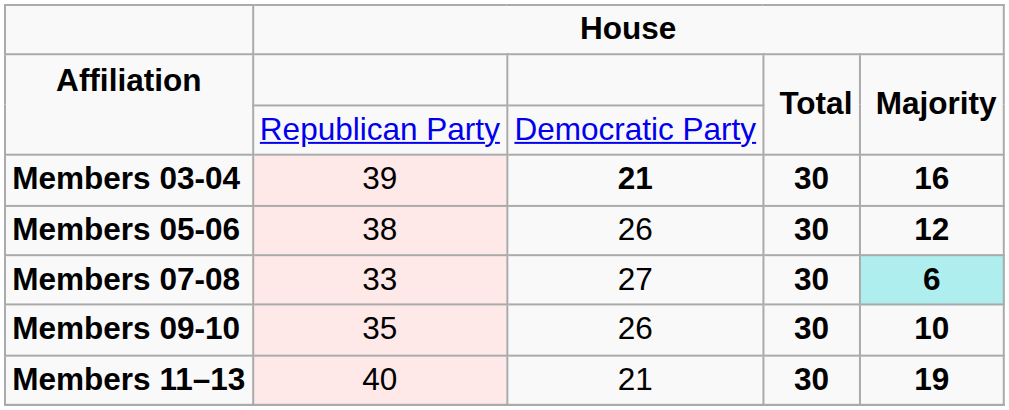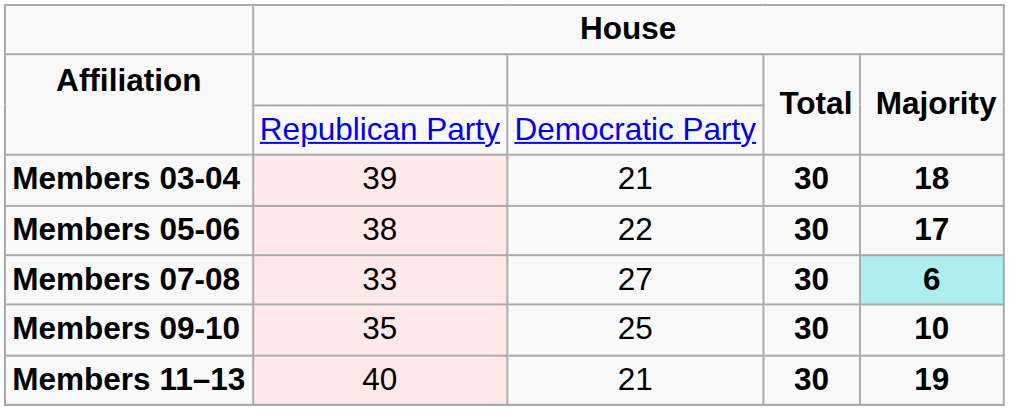39 | column 3: bold -> normal
39 | column 5: 16 -> 18
38 | column 3: 26 -> 22
38 | column 5: 12 -> 17
35 | column 3: 26 -> 25
